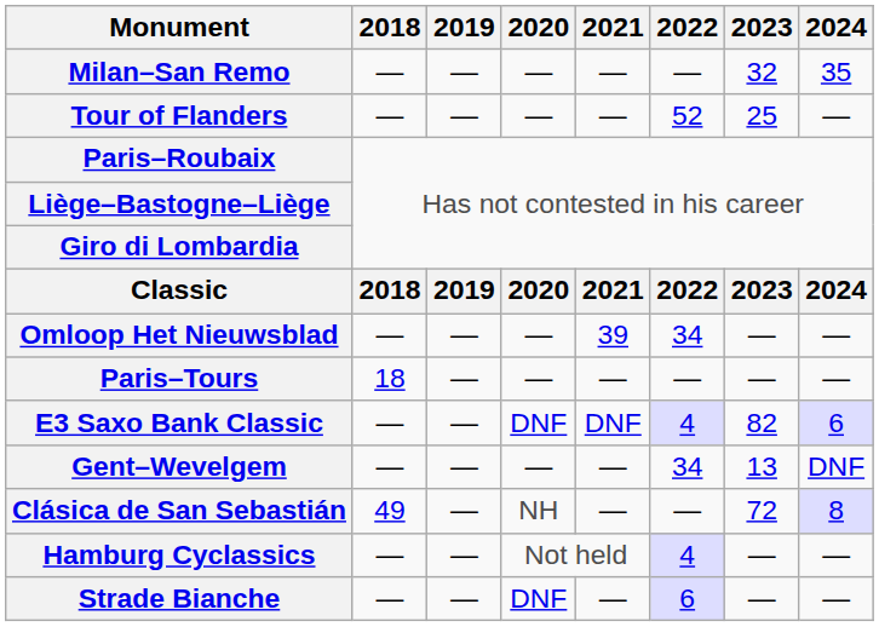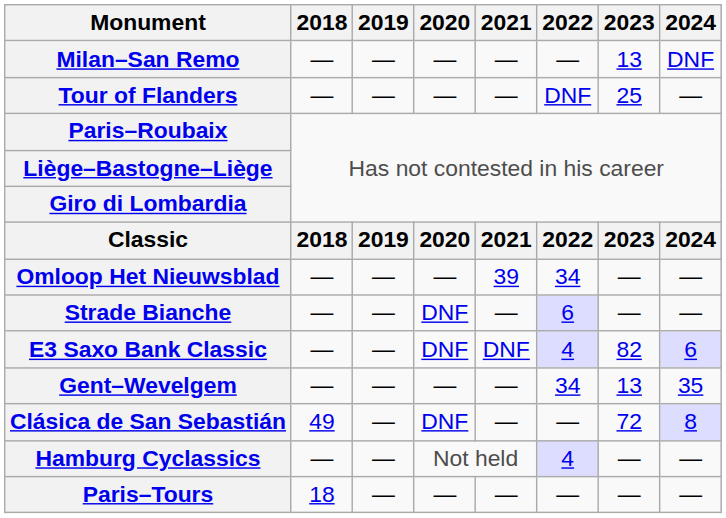Milan–San Remo | 2023: 32 -> 13
Milan–San Remo | 2024: 35 -> DNF
Tour of Flanders | 2022: 52 -> DNF
rows swapped: Strade Bianche <-> Paris–Tours
Gent–Wevelgem | 2024: DNF -> 35
Clásica de San Sebastián | 2020: NH -> DNF
